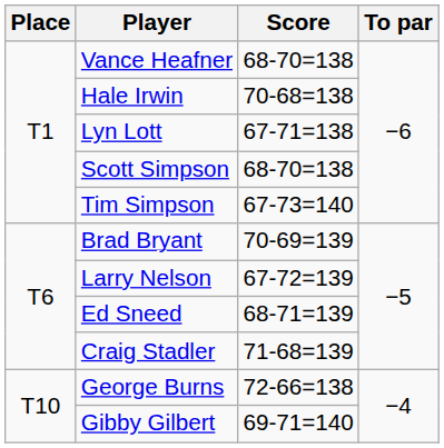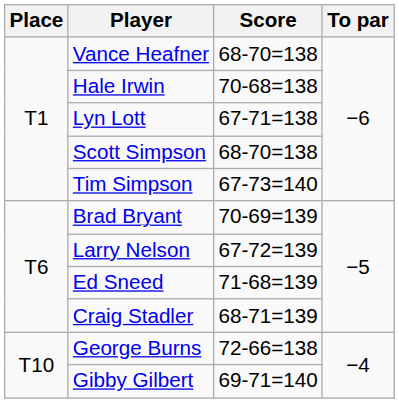Ed Sneed | Score: 68-71=139 -> 71-68=139
Craig Stadler | Score: 71-68=139 -> 68-71=139
